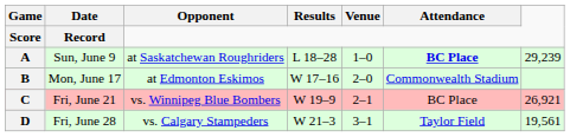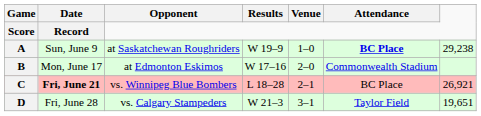A | Results: L 18–28 -> W 19–9
A | column 7: 29,239 -> 29,238
C | Date / Record: normal -> bold
C | Results: W 19–9 -> L 18–28
D | column 7: 19,561 -> 19,651
